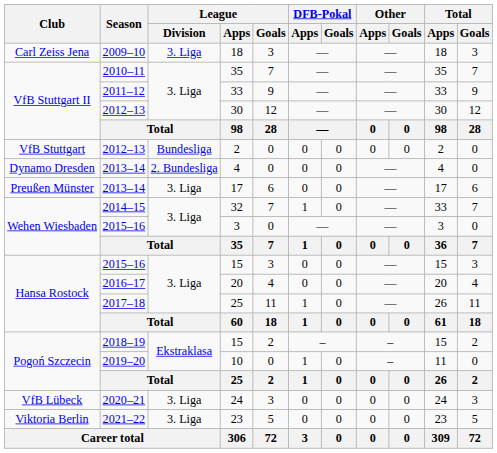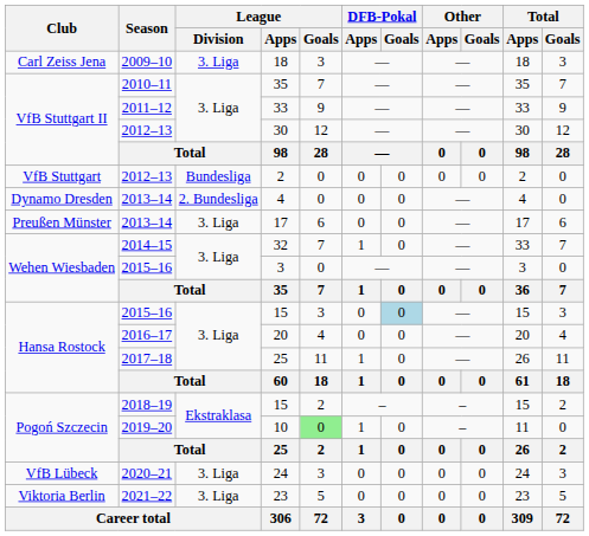2015–16 / 15 | DFB-Pokal / Goals: no background -> lightblue background
10 | League / Goals: no background -> lightgreen background
